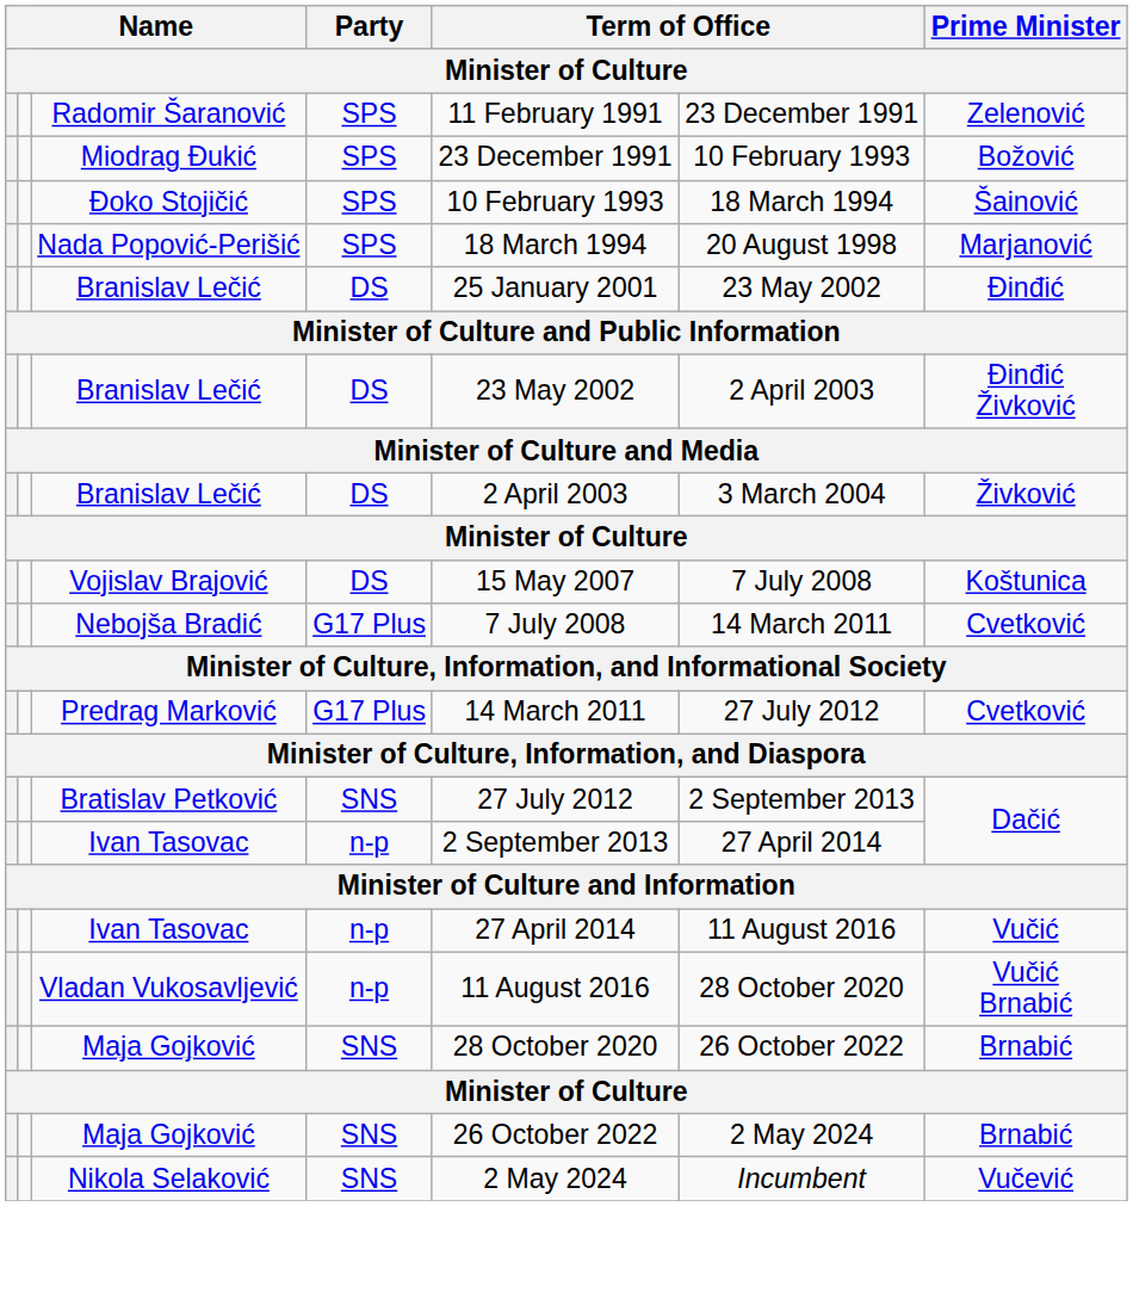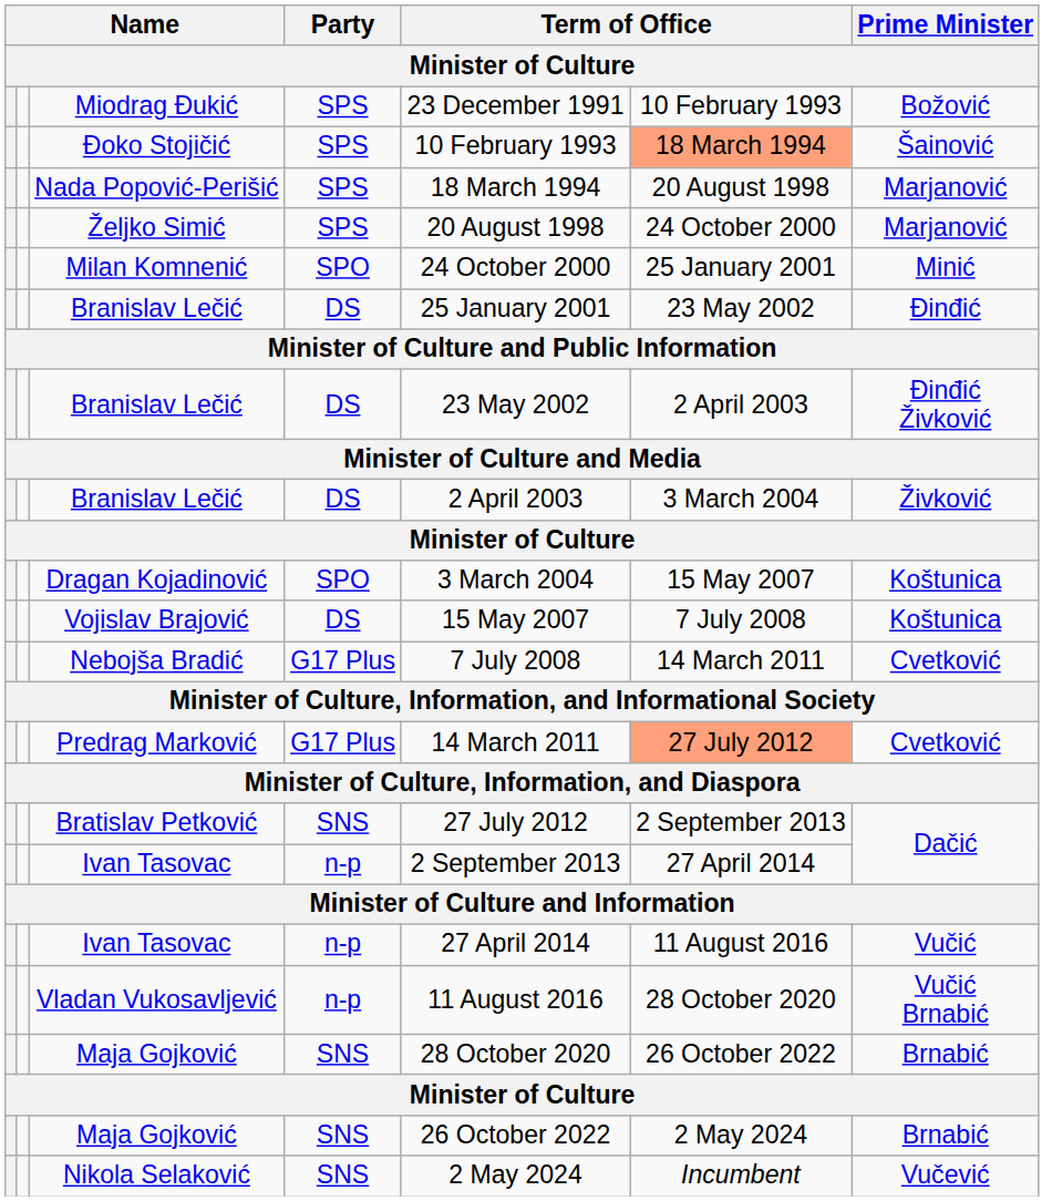- row: Radomir Šaranović | SPS | 11 February 1991 | 23 December 1991 | Zelenović
Đoko Stojičić | column 6: no background -> lightsalmon background
+ row: Željko Simić | SPS | 20 August 1998 | 24 October 2000 | Marjanović
+ row: Milan Komnenić | SPO | 24 October 2000 | 25 January 2001 | Minić
+ row: Dragan Kojadinović | SPO | 3 March 2004 | 15 May 2007 | Koštunica
Predrag Marković | column 6: no background -> lightsalmon background
